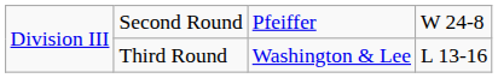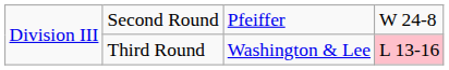Division III / Third Round | column 4: no background -> pink background
